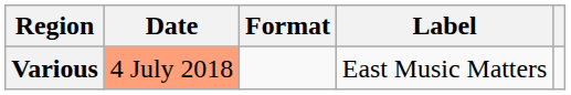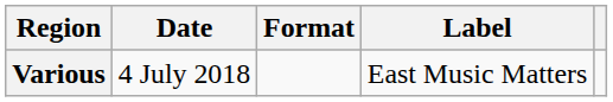Various | Date: lightsalmon background -> no background
